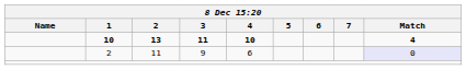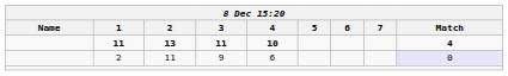row 3 | 1: 10 -> 11
